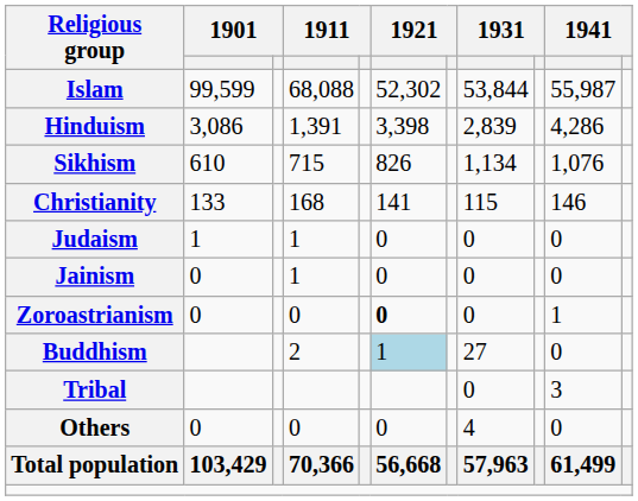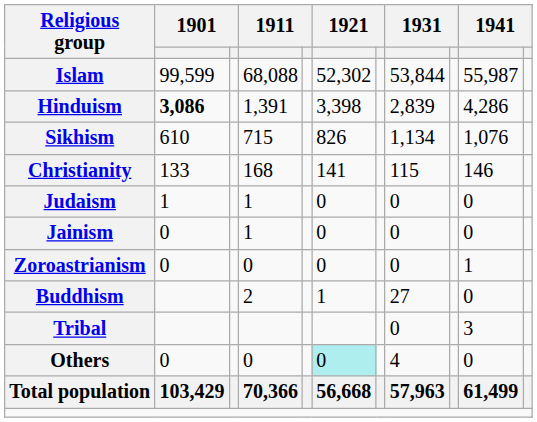Hinduism | column 2: normal -> bold
Zoroastrianism | column 6: bold -> normal
Buddhism | column 6: lightblue background -> no background
Others | column 6: no background -> paleturquoise background
